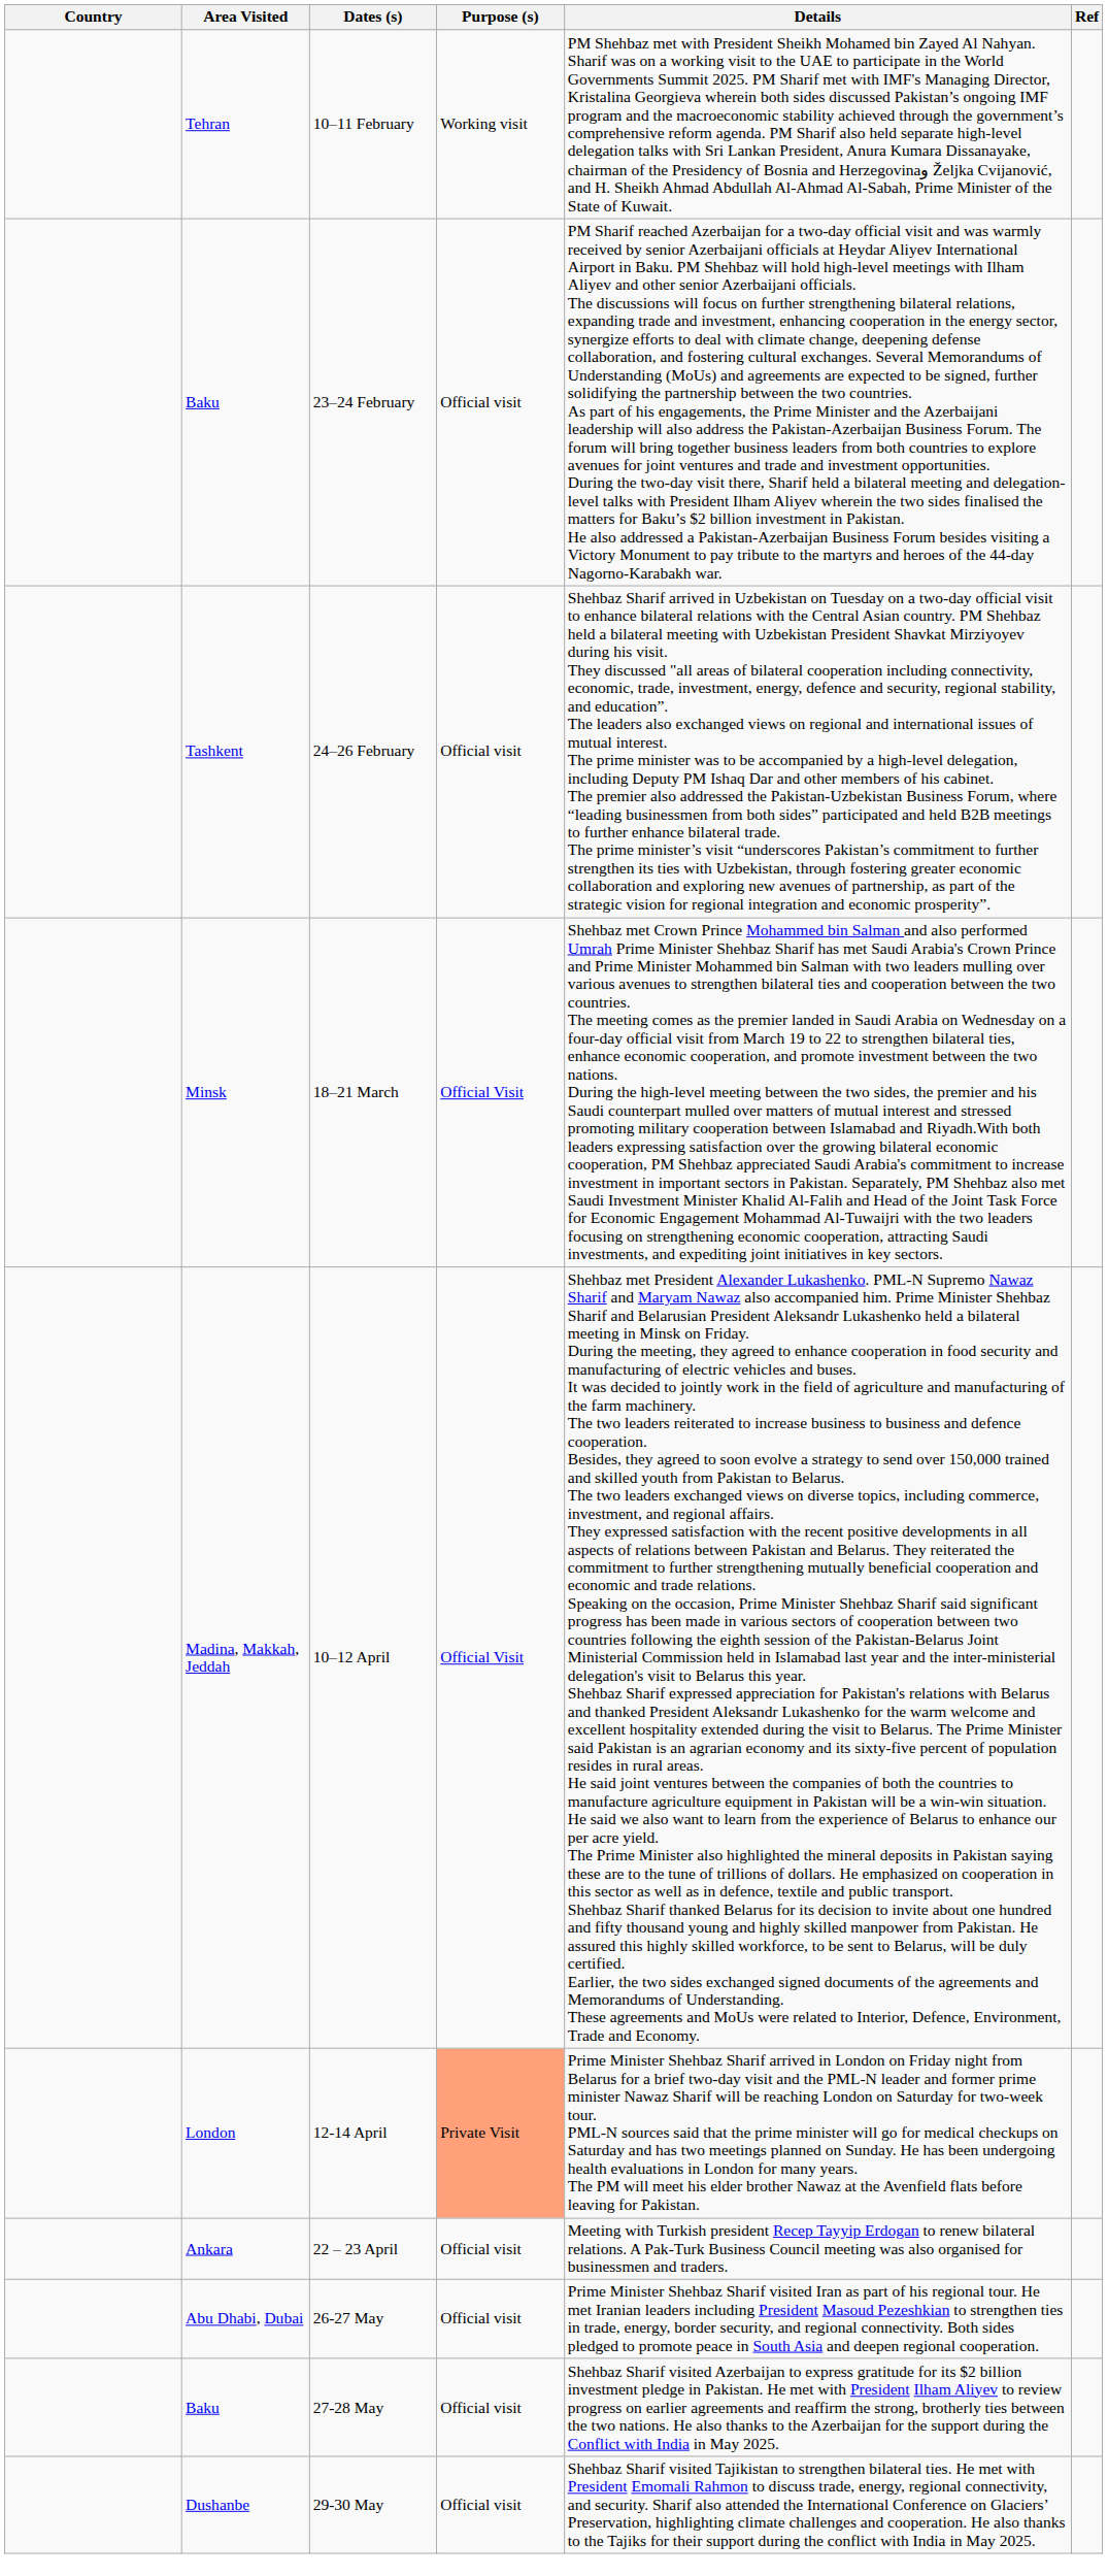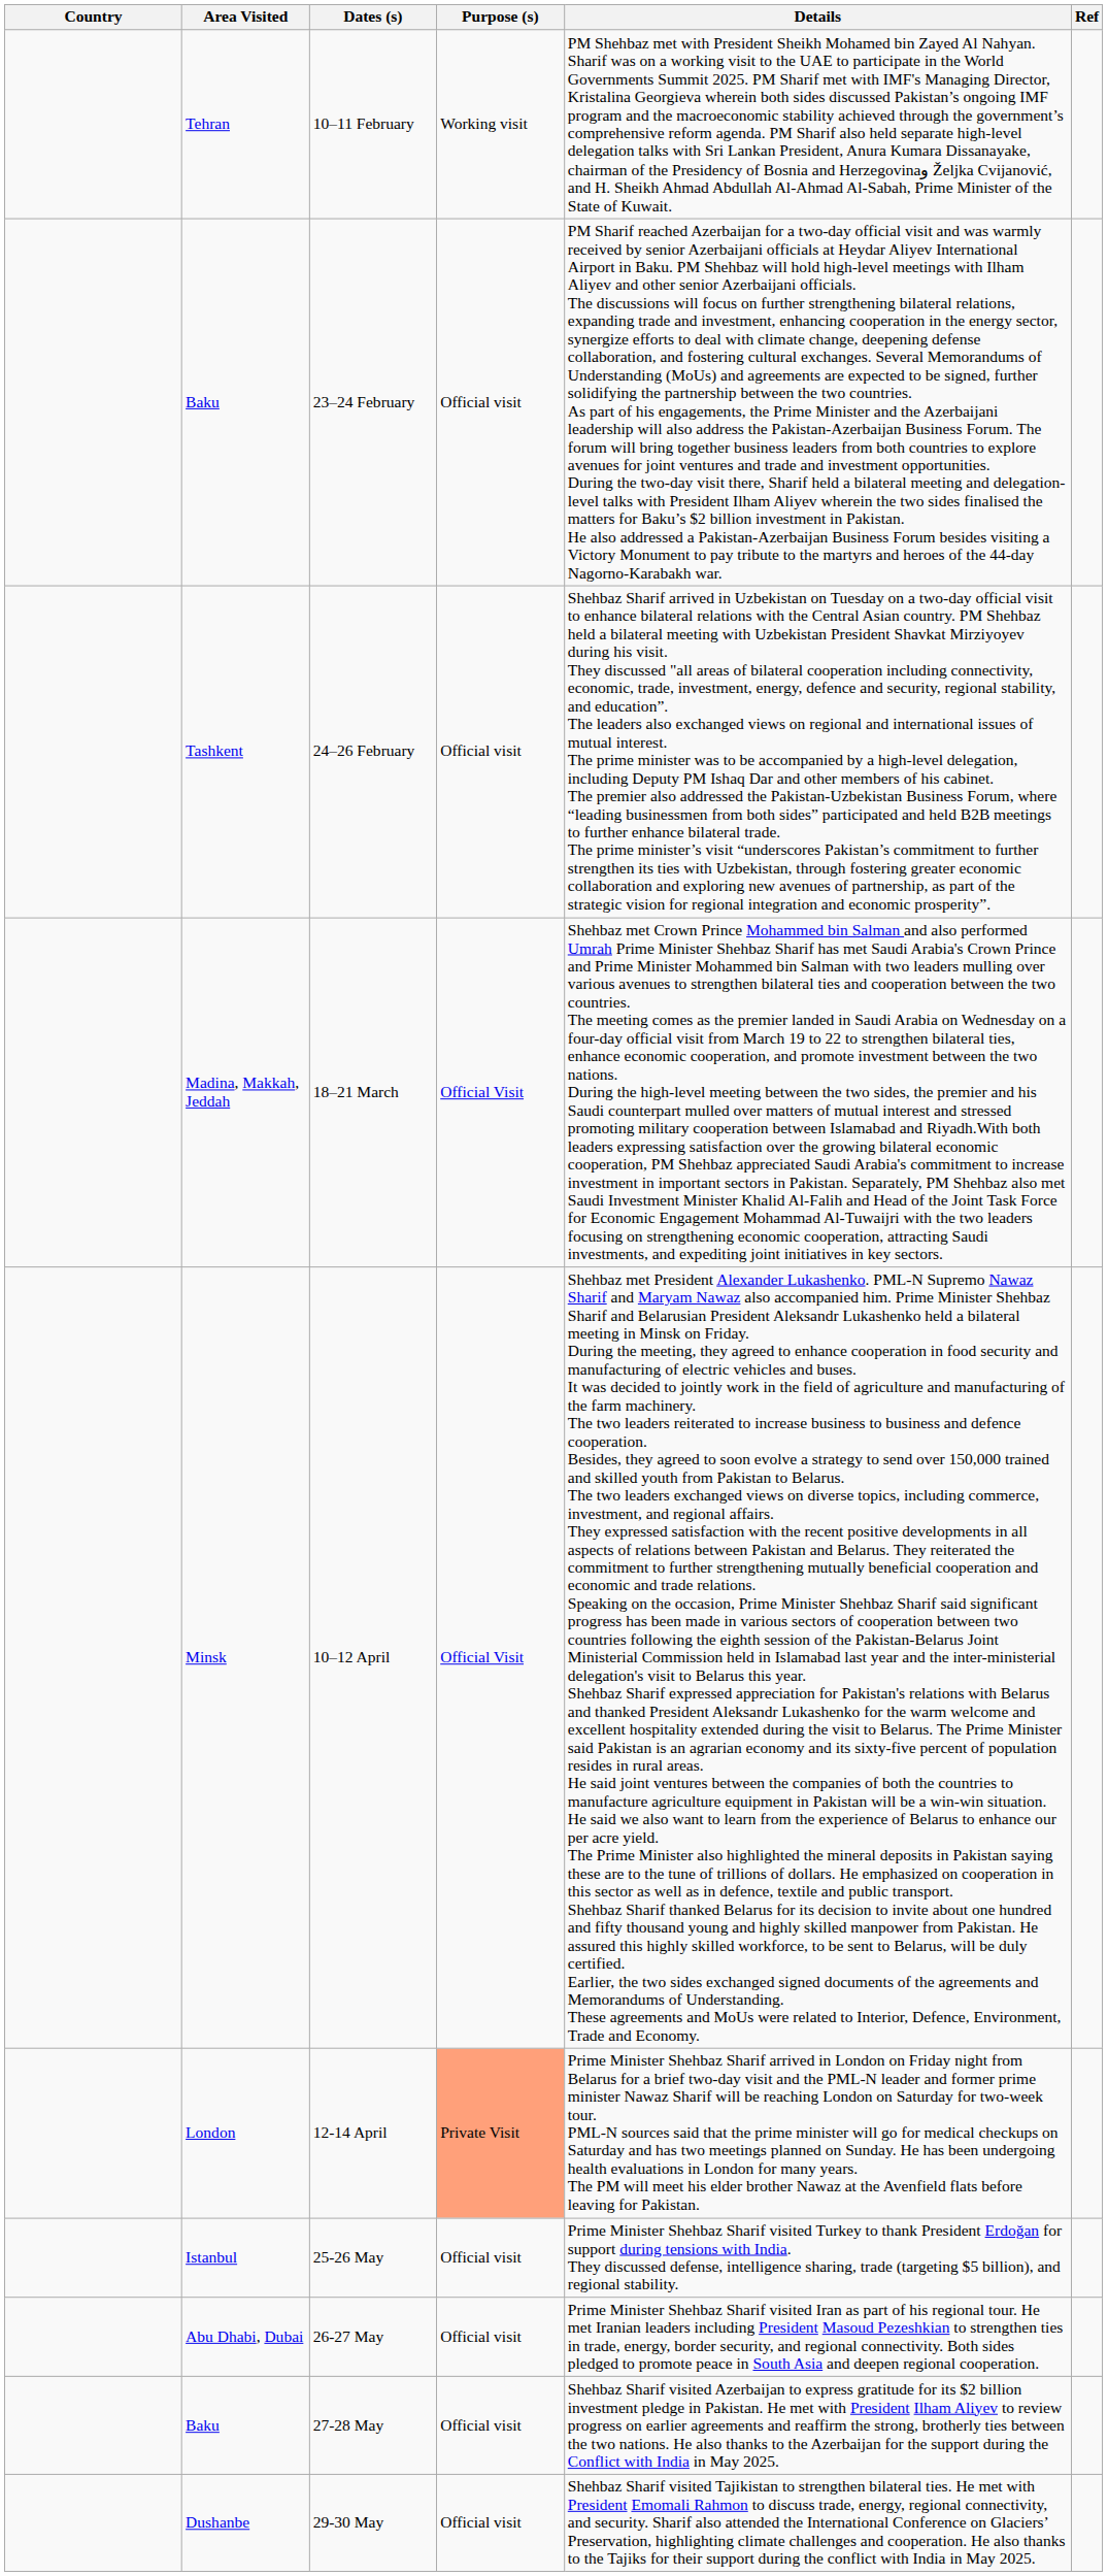18–21 March | Area Visited: Minsk -> Madina, Makkah, Jeddah
10–12 April | Area Visited: Madina, Makkah, Jeddah -> Minsk
- row: Ankara | 22 – 23 April | Official visit | Meeting with Turkish president Recep Tayyip Erdogan to renew bilateral relations. A Pak-Turk Business Council meeting was also organised for businessmen and traders.
+ row: Istanbul | 25-26 May | Official visit | Prime Minister Shehbaz Sharif visited Turkey to thank President Erdoğan for support during tensions with India. They discussed defense, intelligence sharing, trade (targeting $5 billion), and regional stability.
